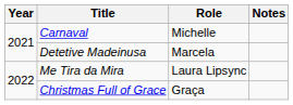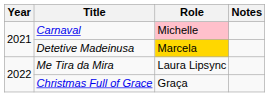Carnaval | Role: no background -> pink background
Detetive Madeinusa | Role: no background -> gold background
